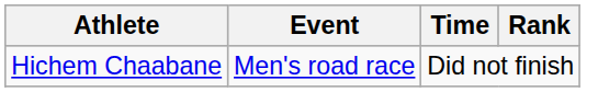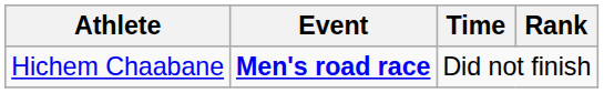Hichem Chaabane | Event: normal -> bold
